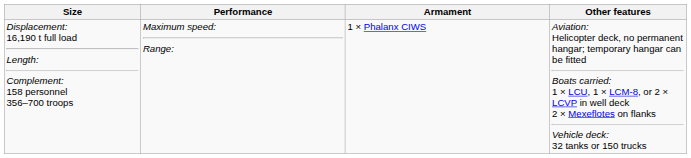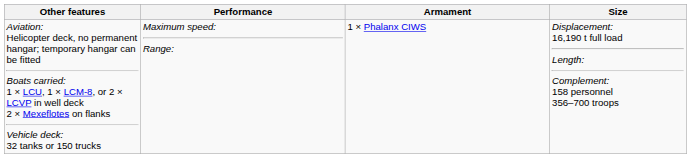columns swapped: Size <-> Other features
